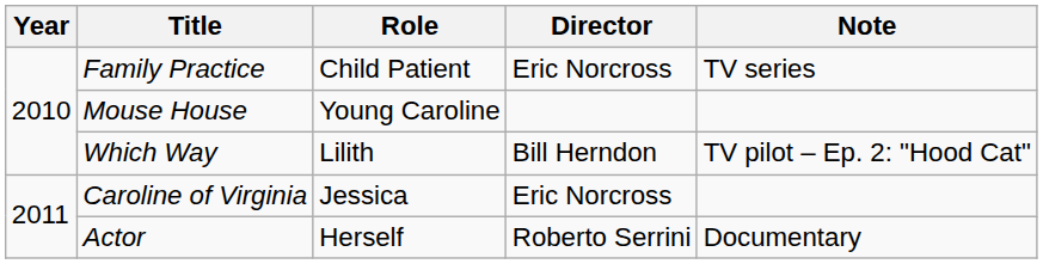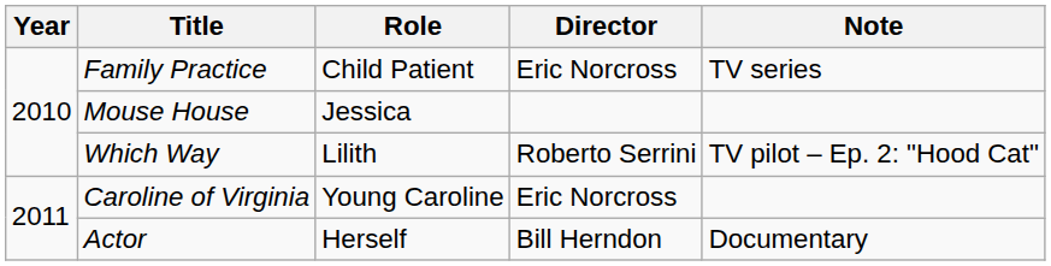Mouse House | Role: Young Caroline -> Jessica
Which Way | Director: Bill Herndon -> Roberto Serrini
Caroline of Virginia | Role: Jessica -> Young Caroline
Actor | Director: Roberto Serrini -> Bill Herndon
